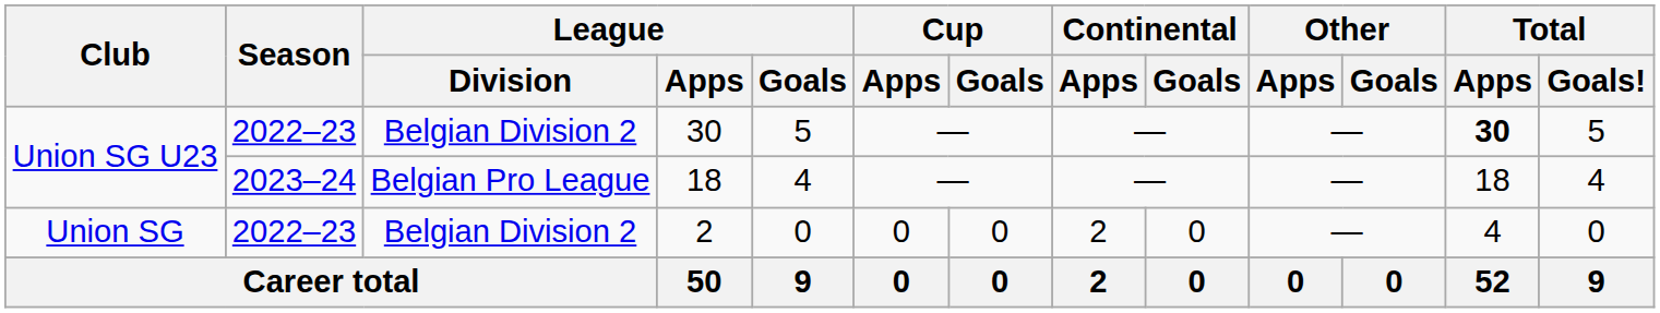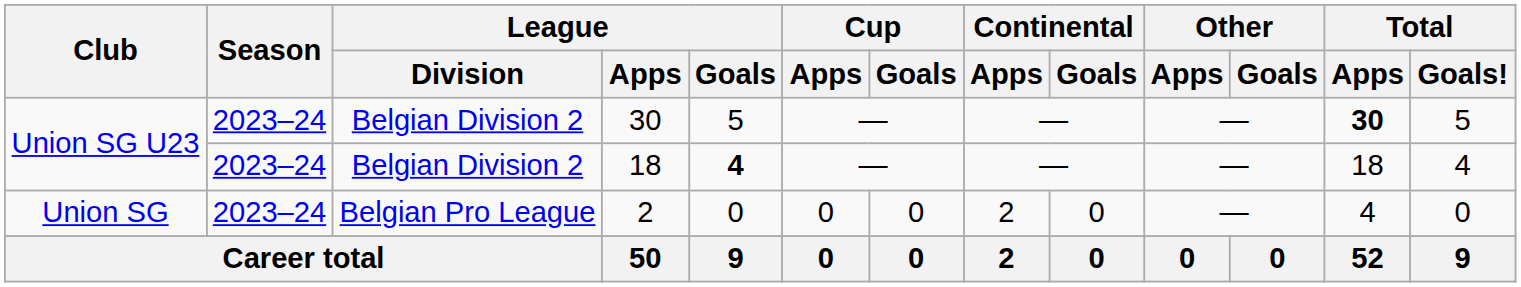row 3 | Season: 2022–23 -> 2023–24
row 4 | League / Division: Belgian Pro League -> Belgian Division 2
row 4 | League / Goals: normal -> bold
row 5 | Season: 2022–23 -> 2023–24
row 5 | League / Division: Belgian Division 2 -> Belgian Pro League
